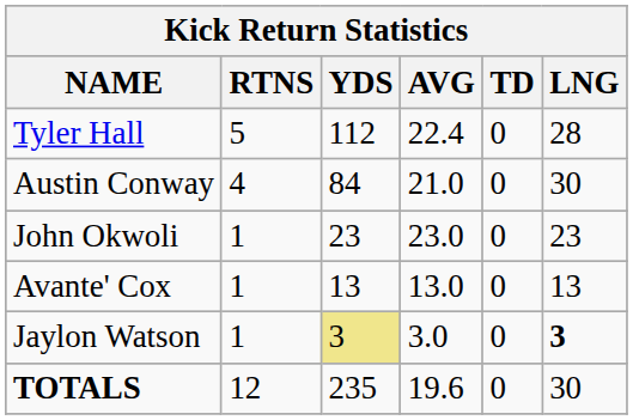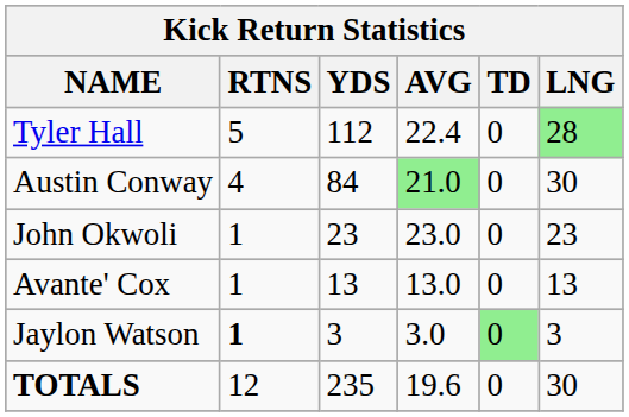Tyler Hall | LNG: no background -> lightgreen background
Austin Conway | AVG: no background -> lightgreen background
Jaylon Watson | RTNS: normal -> bold
Jaylon Watson | YDS: khaki background -> no background
Jaylon Watson | TD: no background -> lightgreen background
Jaylon Watson | LNG: bold -> normal
